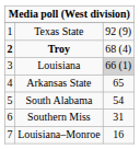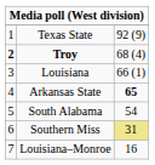Louisiana | column 3: lightgrey background -> no background
Arkansas State | column 3: normal -> bold
Southern Miss | column 3: no background -> khaki background
